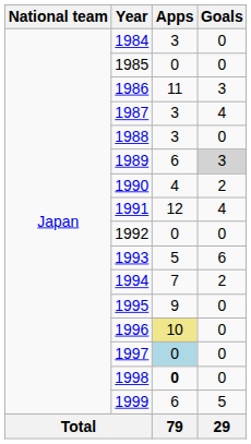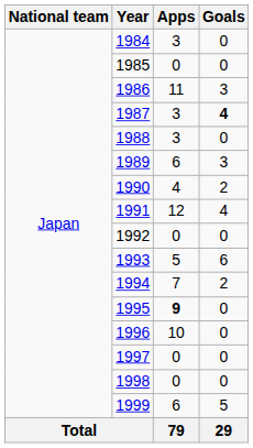1987 | Goals: normal -> bold
1989 | Goals: lightgrey background -> no background
1995 | Apps: normal -> bold
1996 | Apps: khaki background -> no background
1997 | Apps: lightblue background -> no background
1998 | Apps: bold -> normal
